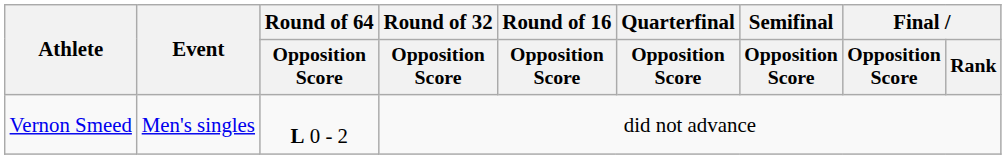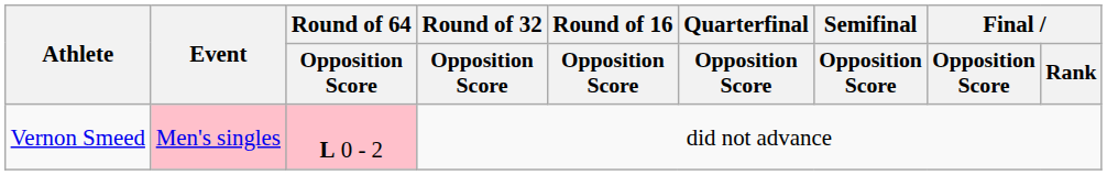Vernon Smeed | Event: no background -> pink background
Vernon Smeed | Round of 64 / Opposition Score: no background -> pink background
